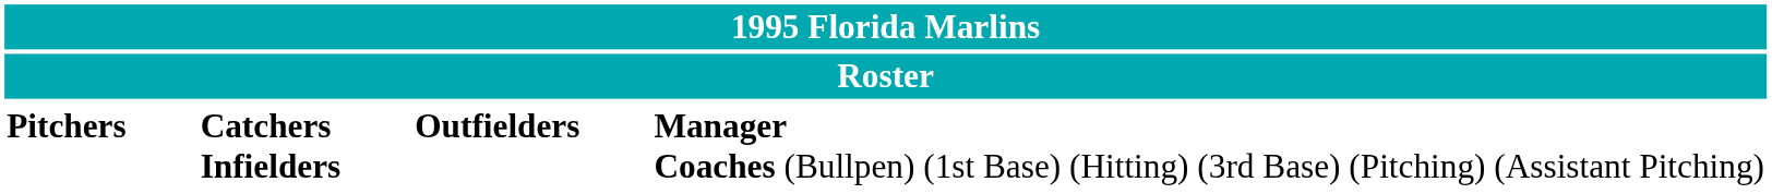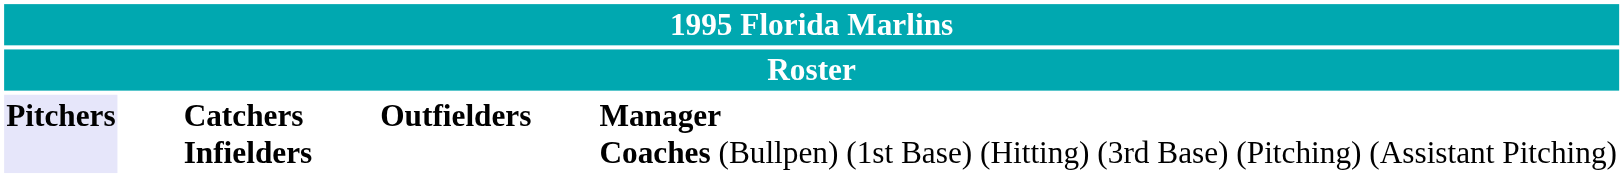Pitchers | column 1: no background -> lavender background
